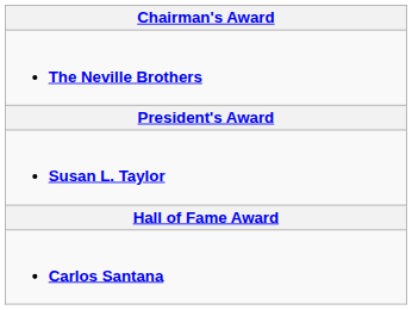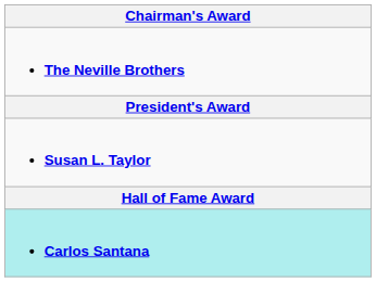row 6 | column 1: no background -> paleturquoise background
